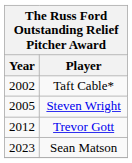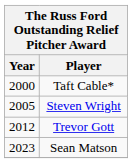Taft Cable* | Year: 2002 -> 2000
